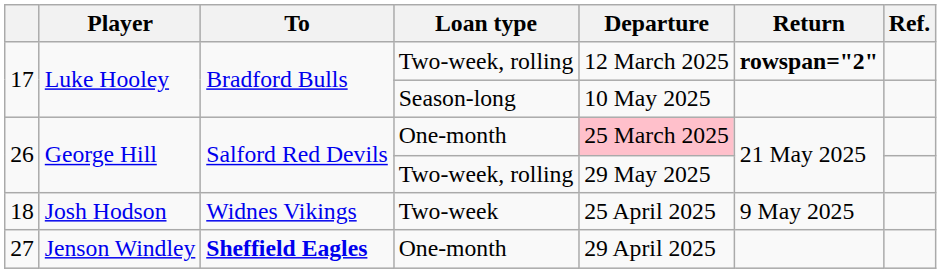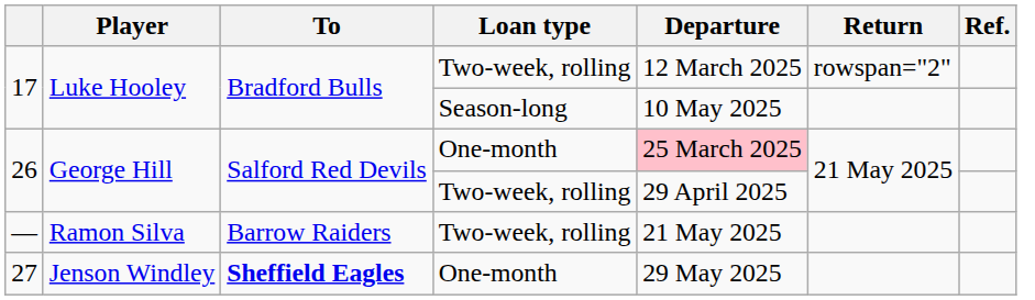17 / Two-week, rolling | Return: bold -> normal
26 / Two-week, rolling | Departure: 29 May 2025 -> 29 April 2025
- row: 18 | Josh Hodson | Widnes Vikings | Two-week | 25 April 2025 | 9 May 2025
+ row: — | Ramon Silva | Barrow Raiders | Two-week, rolling | 21 May 2025
27 | Departure: 29 April 2025 -> 29 May 2025
